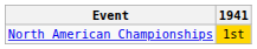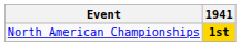North American Championships | 1941: normal -> bold
